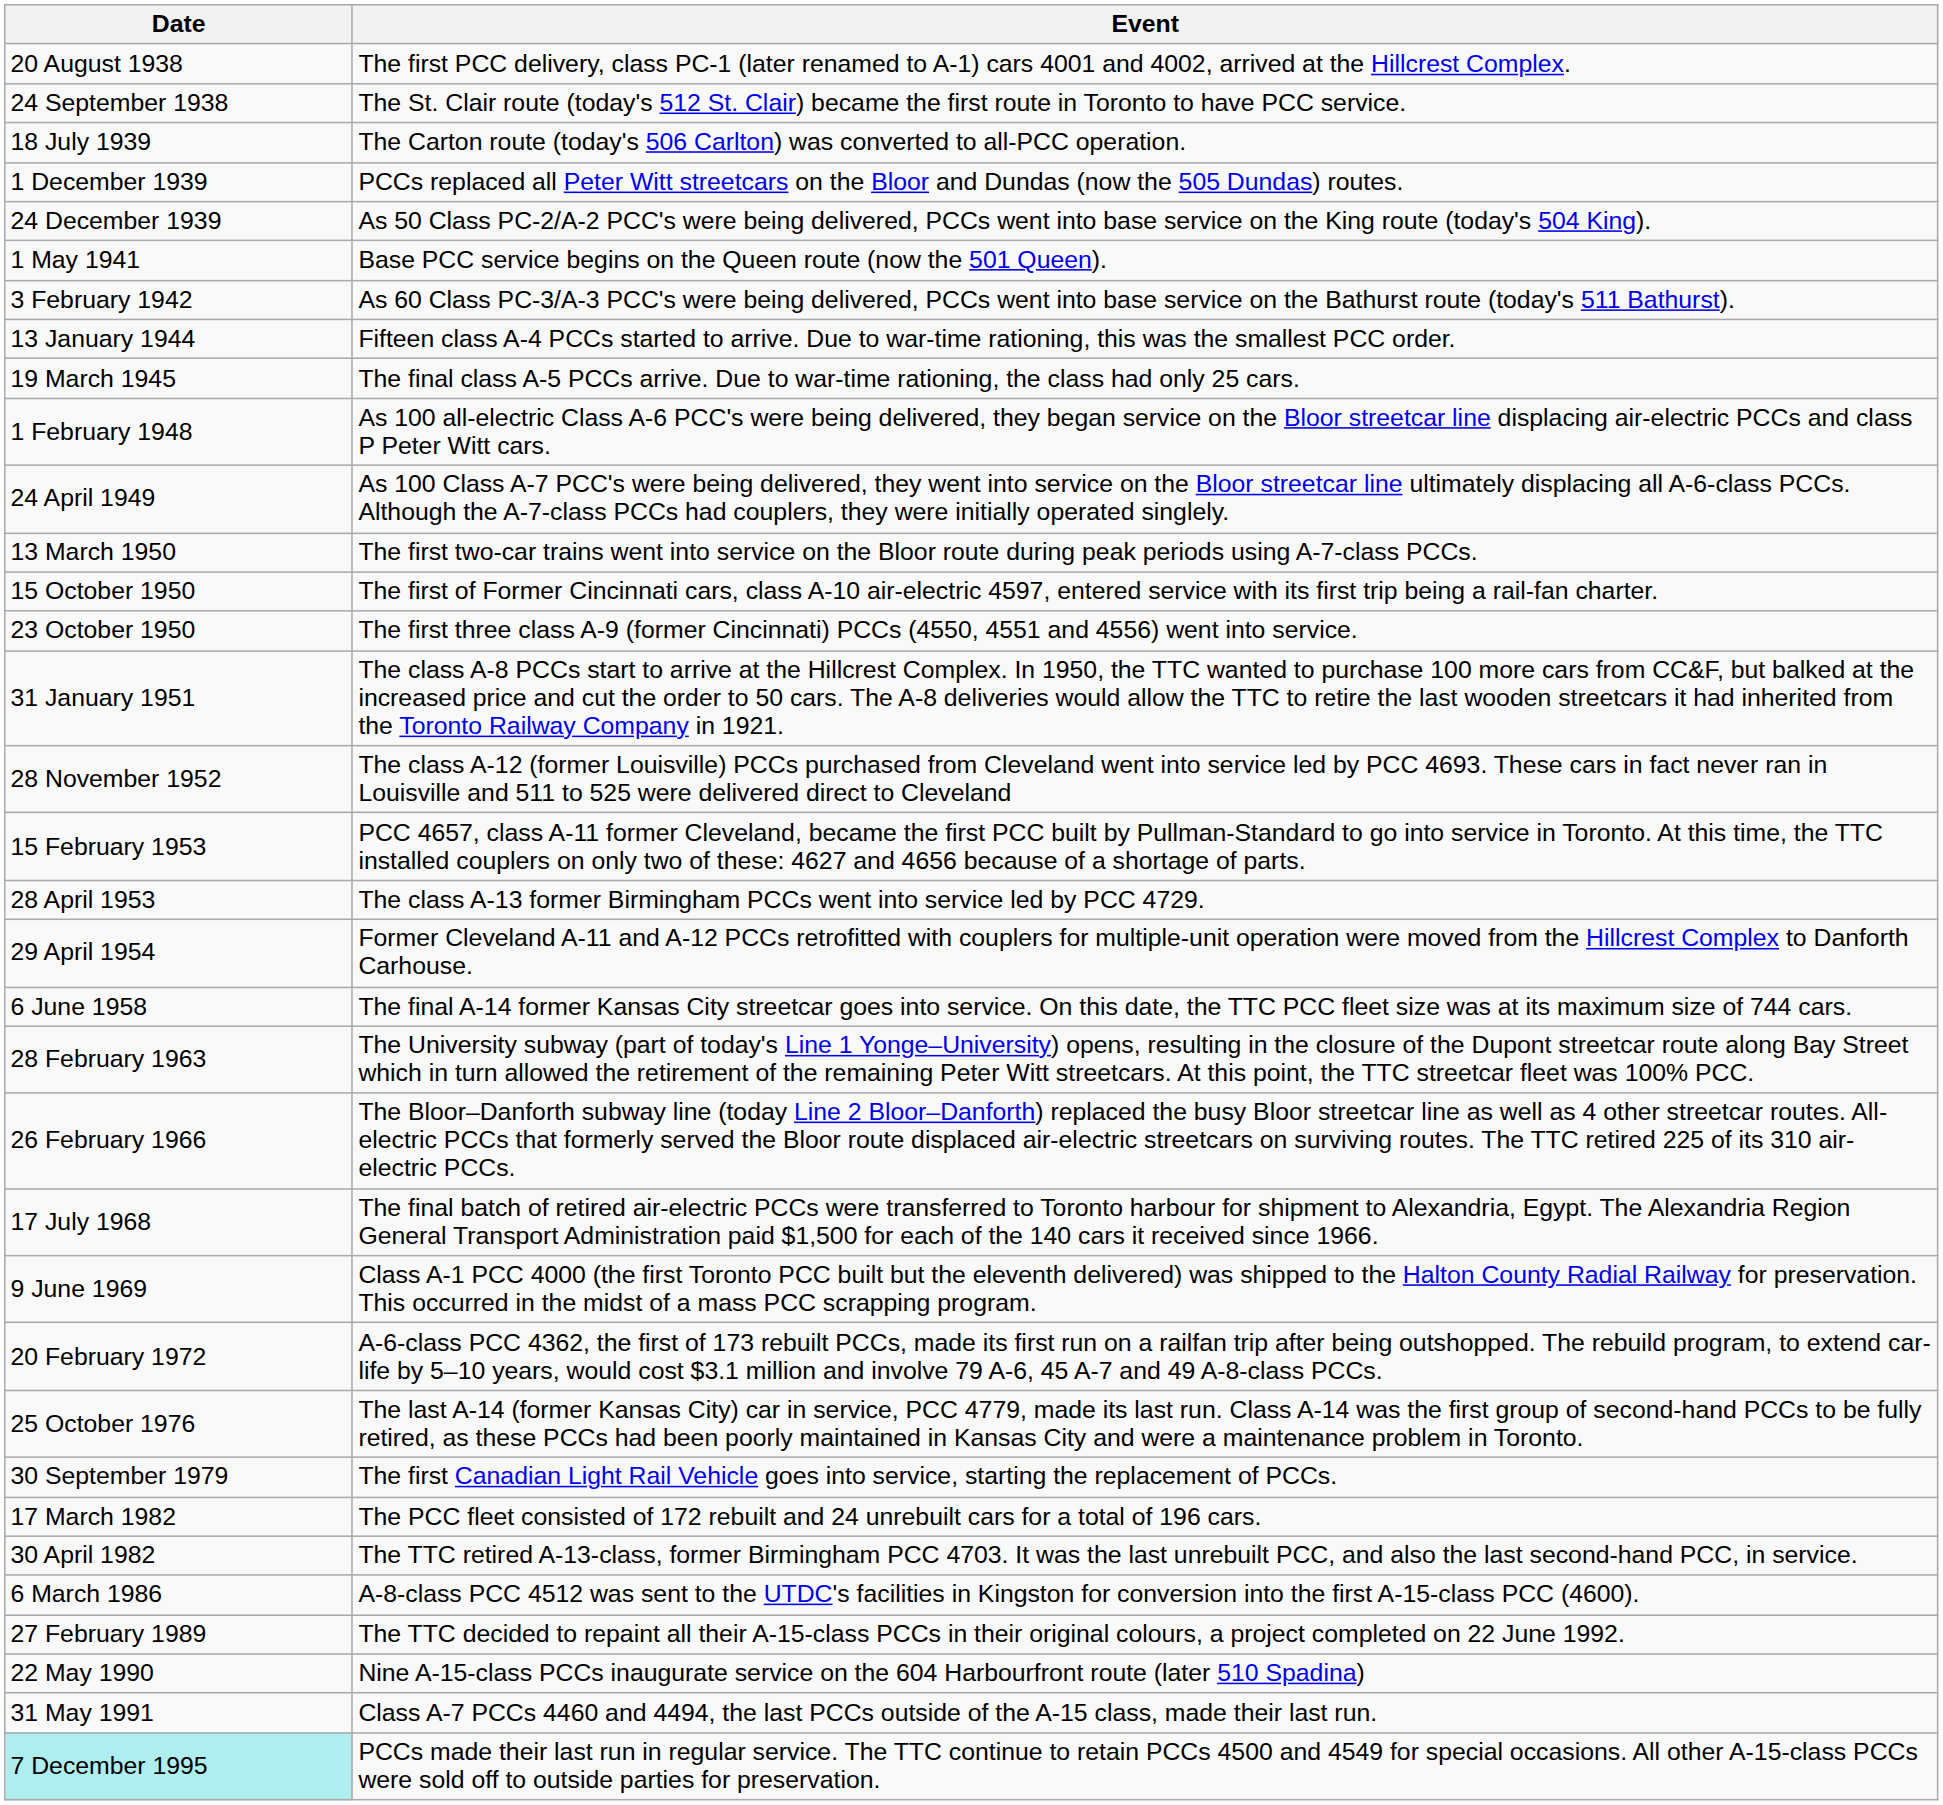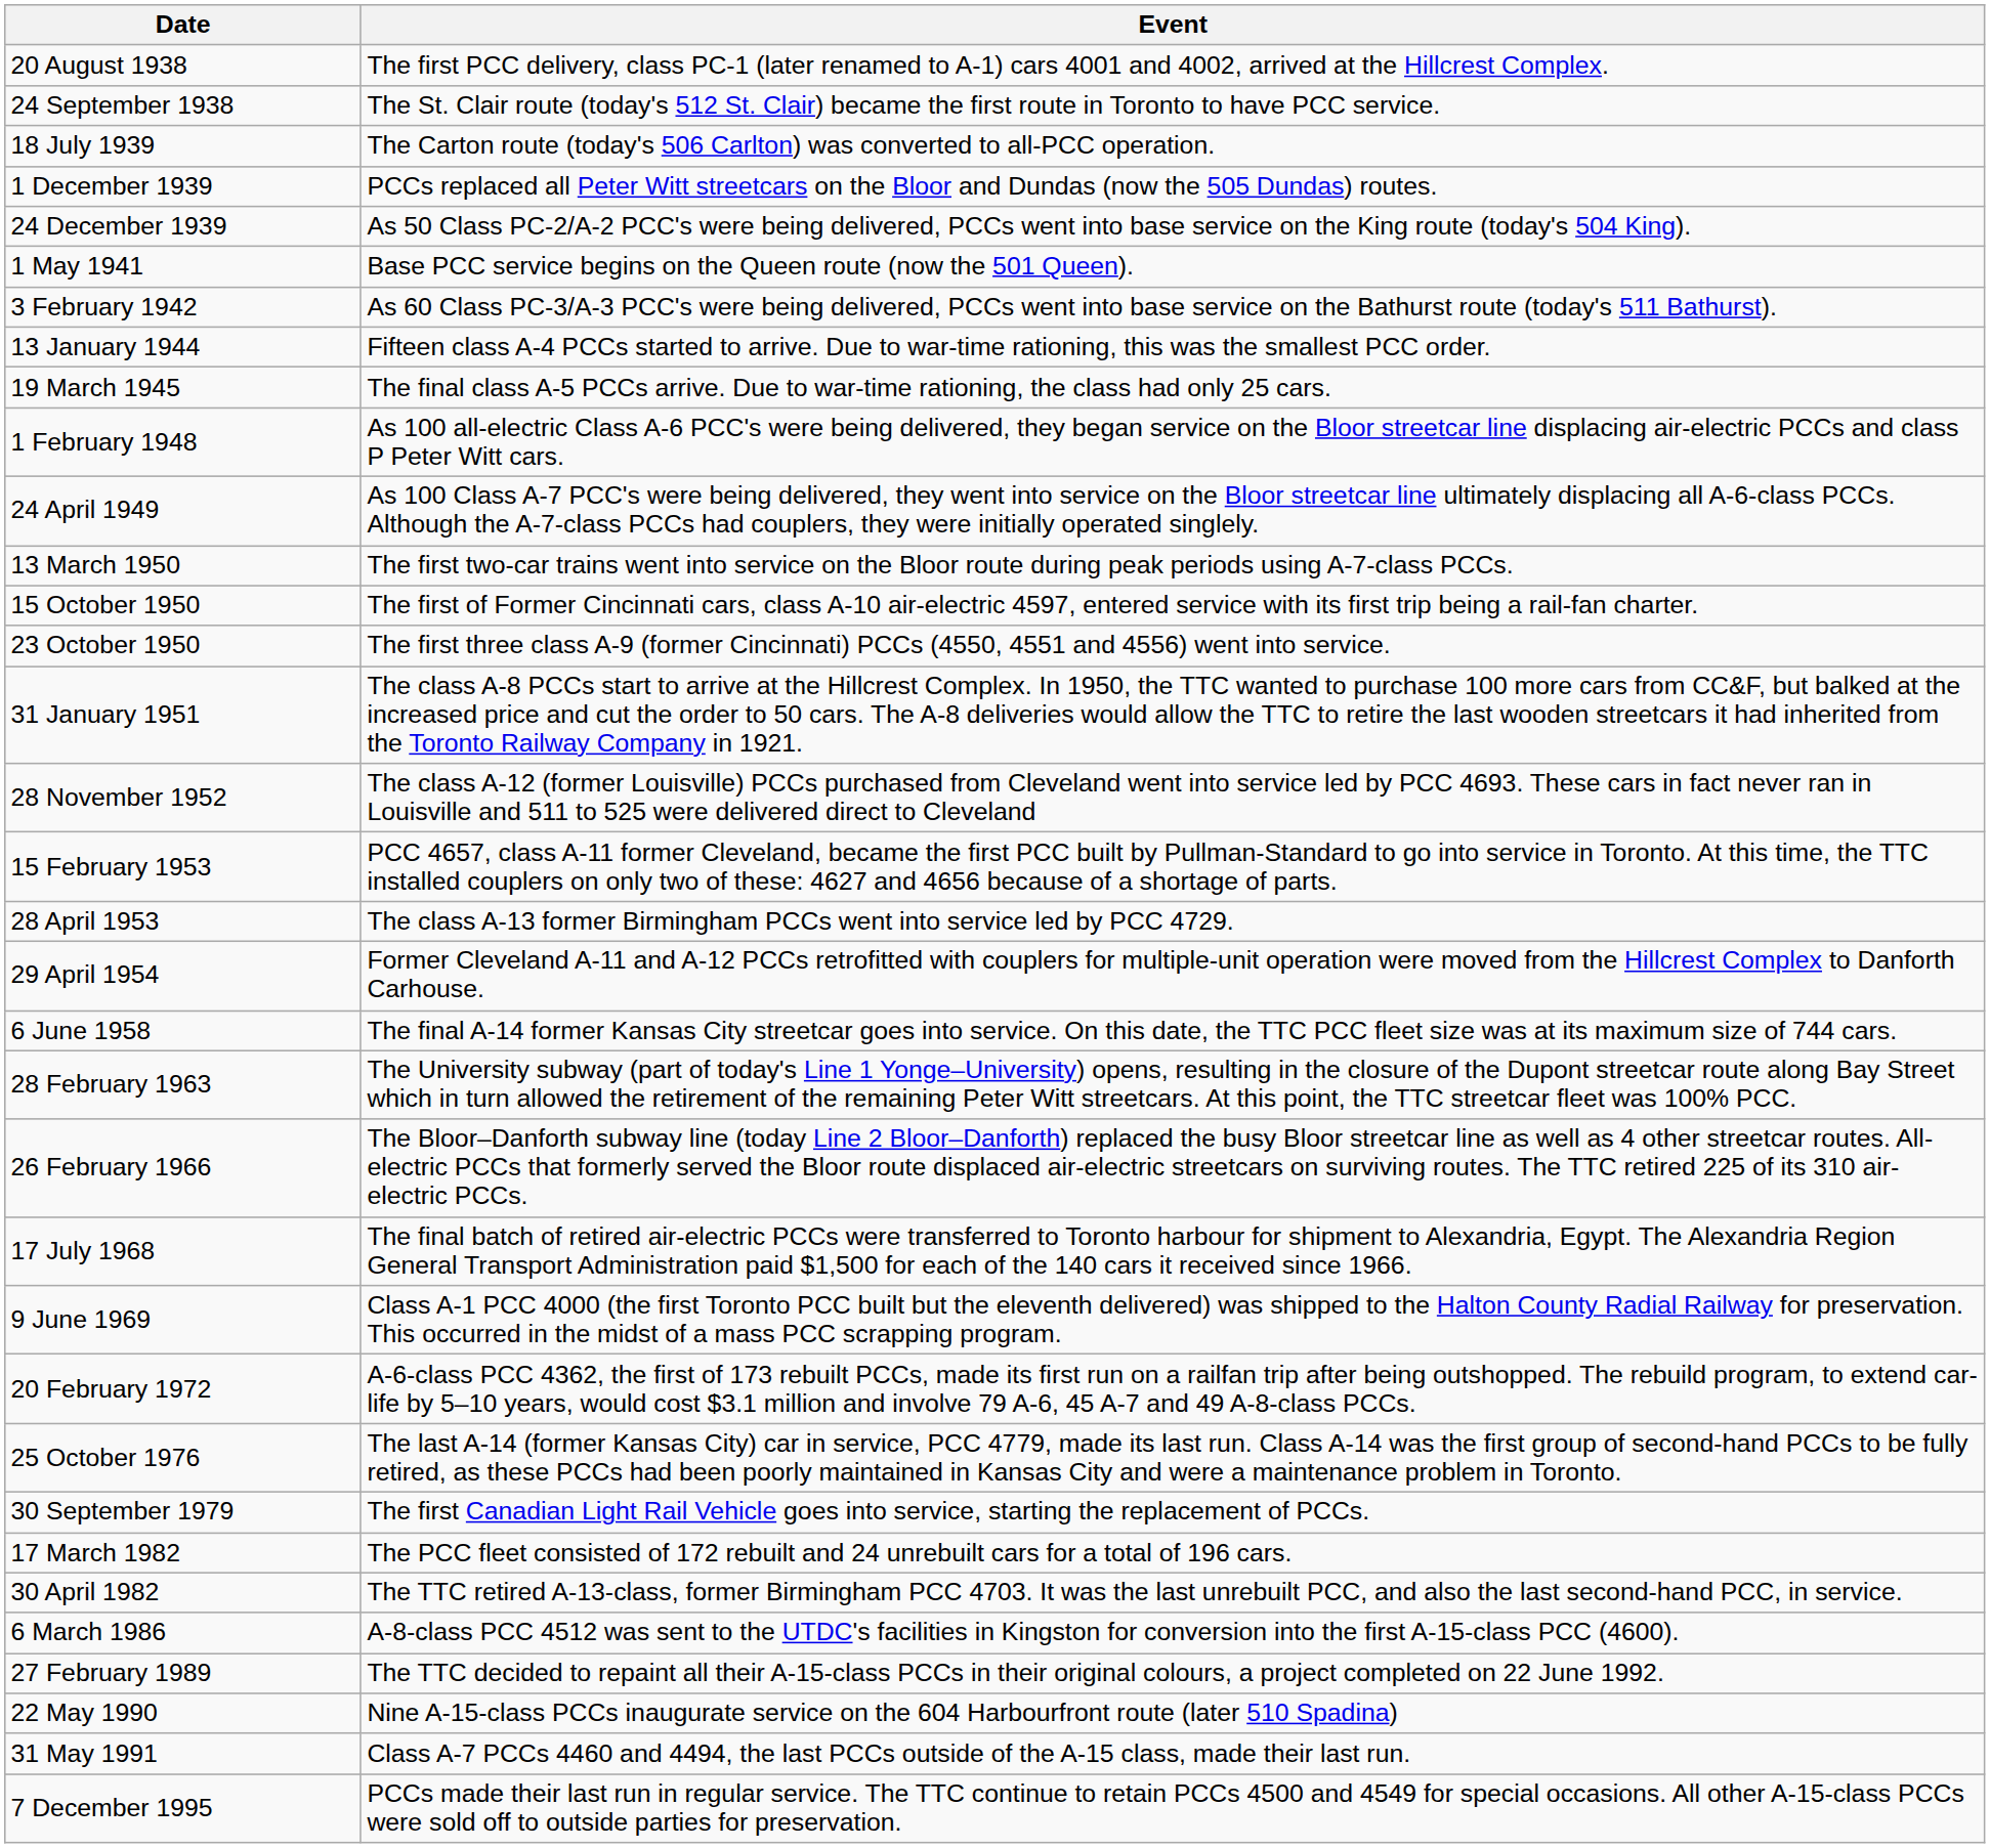7 December 1995 | Date: paleturquoise background -> no background
